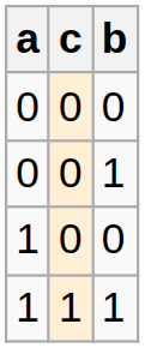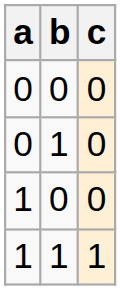columns swapped: b <-> c
